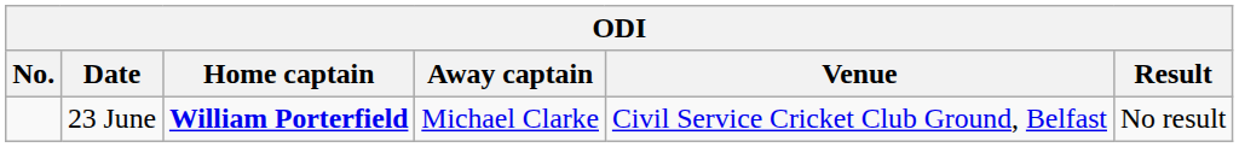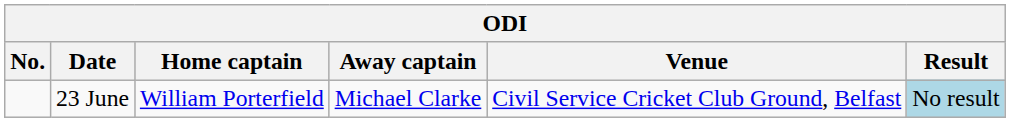23 June | Home captain: bold -> normal
23 June | Result: no background -> lightblue background
